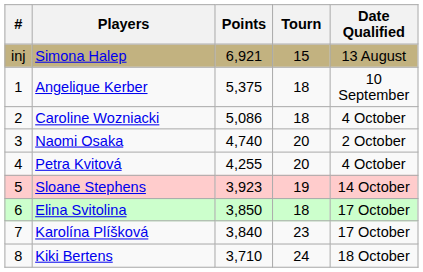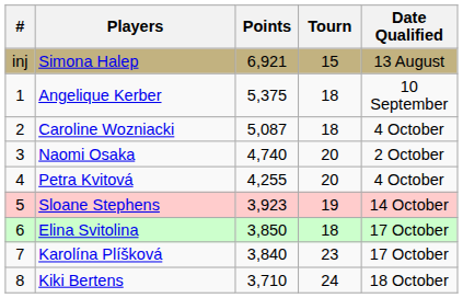Caroline Wozniacki | Points: 5,086 -> 5,087
